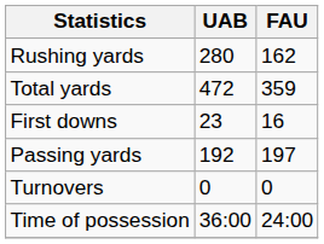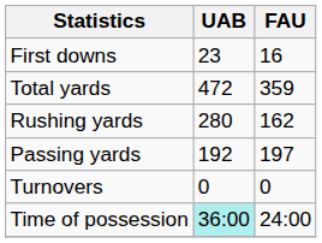rows swapped: First downs <-> Rushing yards
Time of possession | UAB: no background -> paleturquoise background
